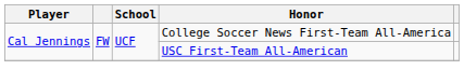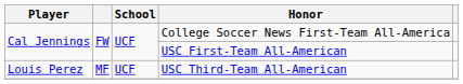+ row: Louis Perez | MF | UCF | USC Third-Team All-American
